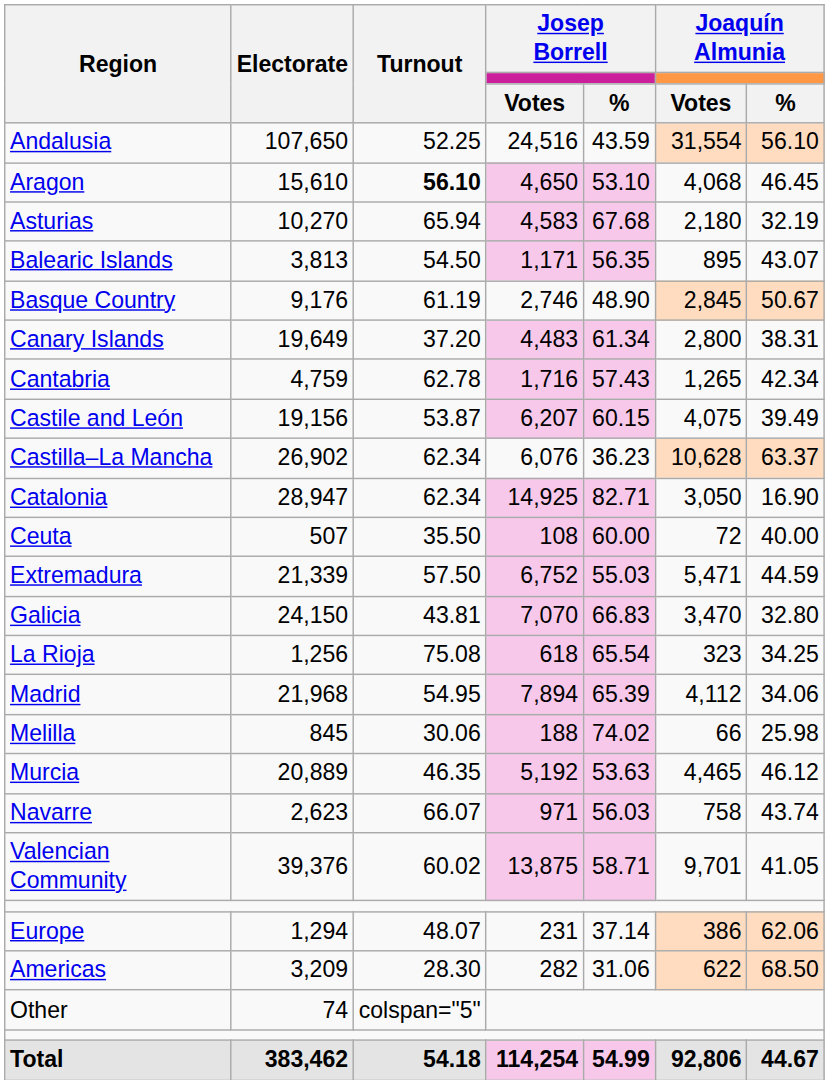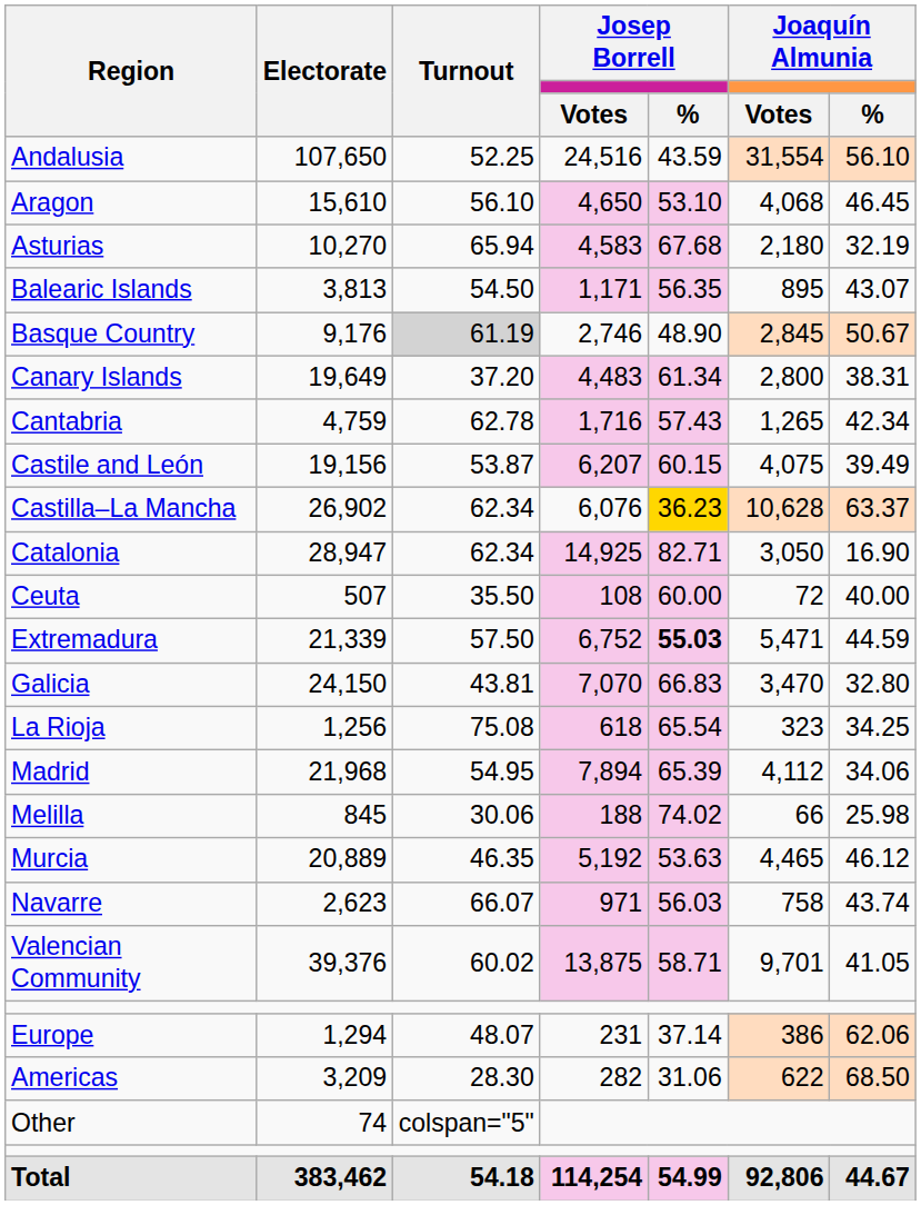Aragon | Turnout: bold -> normal
Basque Country | Turnout: no background -> lightgrey background
Castilla–La Mancha | Josep Borrell / %: no background -> gold background
Extremadura | Josep Borrell / %: normal -> bold
